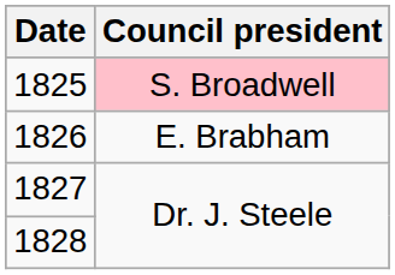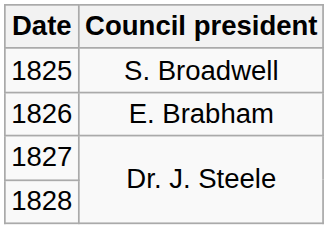1825 | Council president: pink background -> no background
